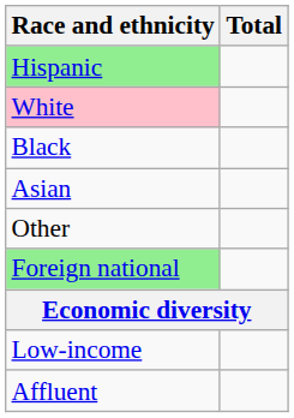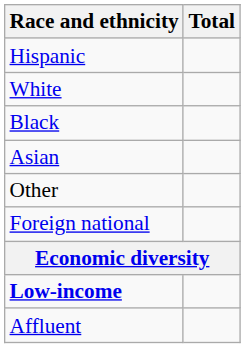Hispanic | Race and ethnicity: lightgreen background -> no background
White | Race and ethnicity: pink background -> no background
Foreign national | Race and ethnicity: lightgreen background -> no background
Low-income | Race and ethnicity: normal -> bold
